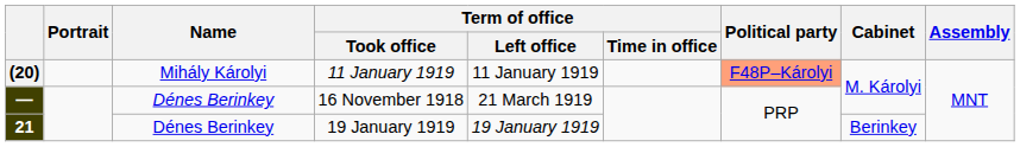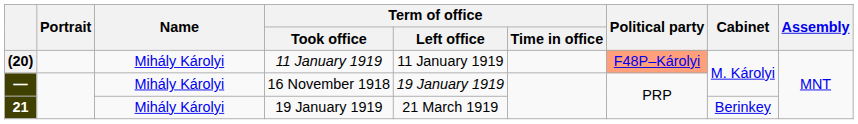— | Name: Dénes Berinkey -> Mihály Károlyi
— | Term of office / Left office: 21 March 1919 -> 19 January 1919
21 | Name: Dénes Berinkey -> Mihály Károlyi
21 | Term of office / Left office: 19 January 1919 -> 21 March 1919
